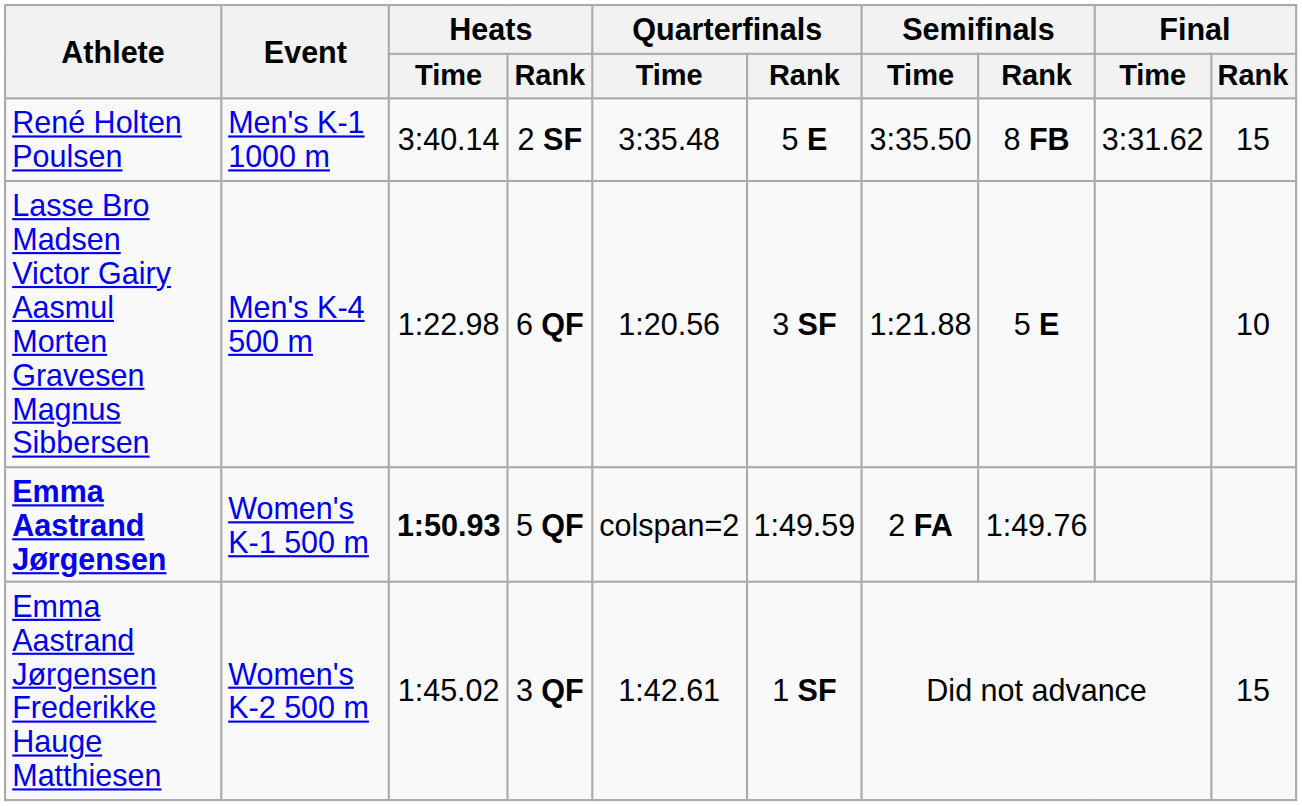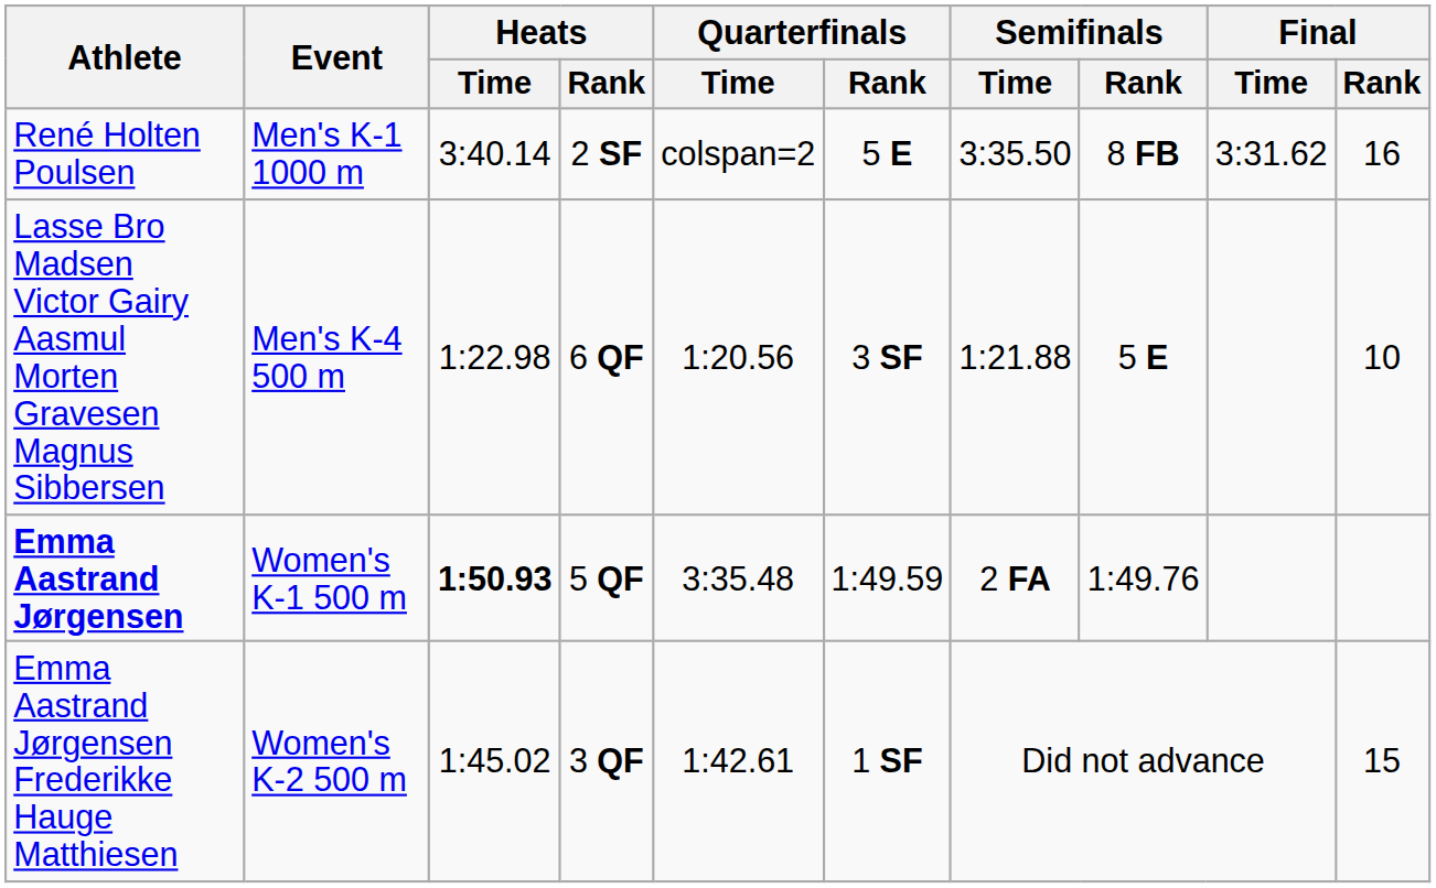René Holten Poulsen | Quarterfinals / Time: 3:35.48 -> colspan=2
René Holten Poulsen | Final / Rank: 15 -> 16
Emma Aastrand Jørgensen | Quarterfinals / Time: colspan=2 -> 3:35.48
